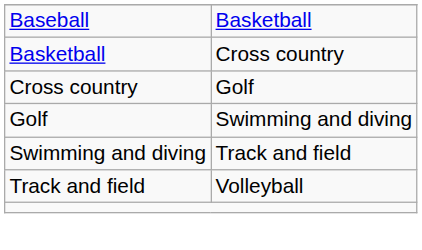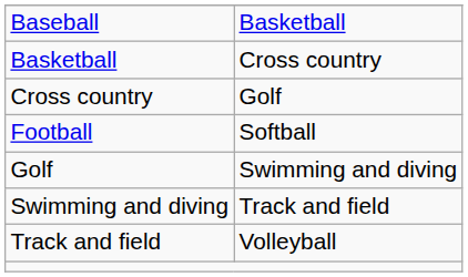+ row: Football | Softball
